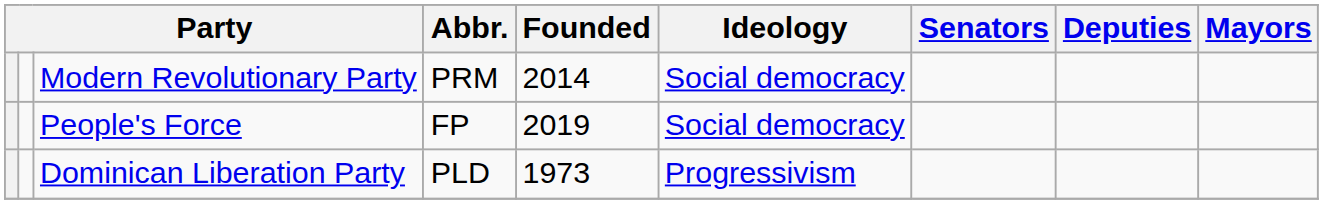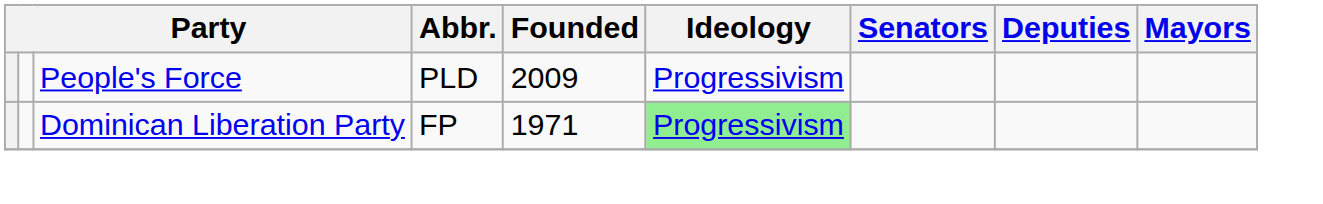- row: Modern Revolutionary Party | PRM | 2014 | Social democracy
People's Force | Abbr.: FP -> PLD
People's Force | Founded: 2019 -> 2009
People's Force | Ideology: Social democracy -> Progressivism
Dominican Liberation Party | Abbr.: PLD -> FP
Dominican Liberation Party | Founded: 1973 -> 1971
Dominican Liberation Party | Ideology: no background -> lightgreen background
